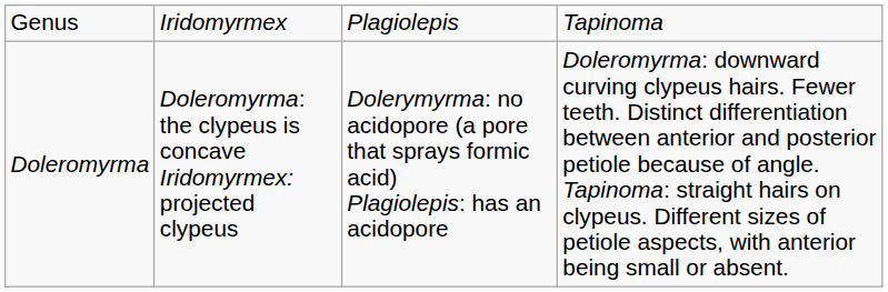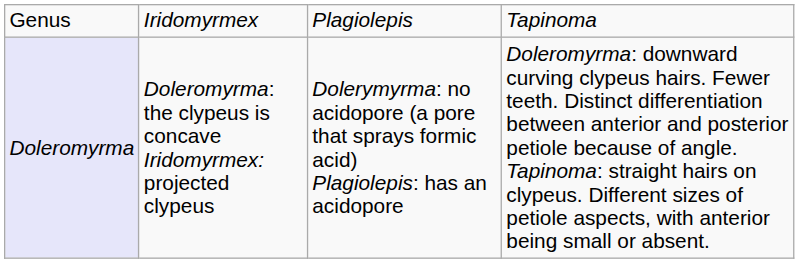Doleromyrma | column 1: no background -> lavender background
